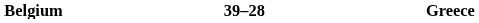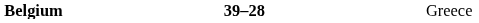Belgium | column 3: bold -> normal
